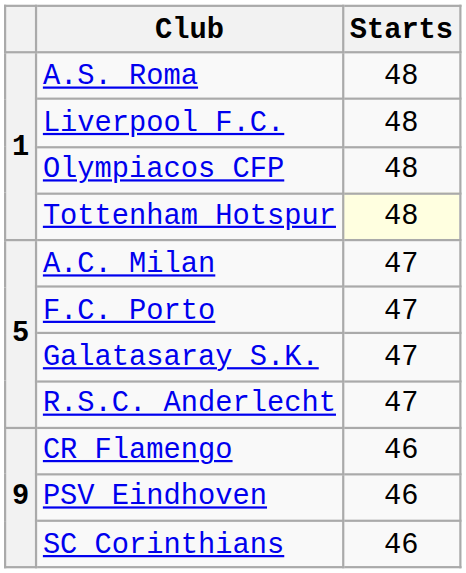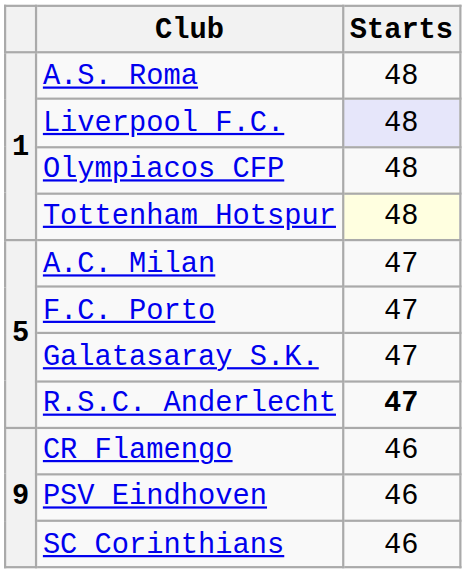Liverpool F.C. | Starts: no background -> lavender background
R.S.C. Anderlecht | Starts: normal -> bold
